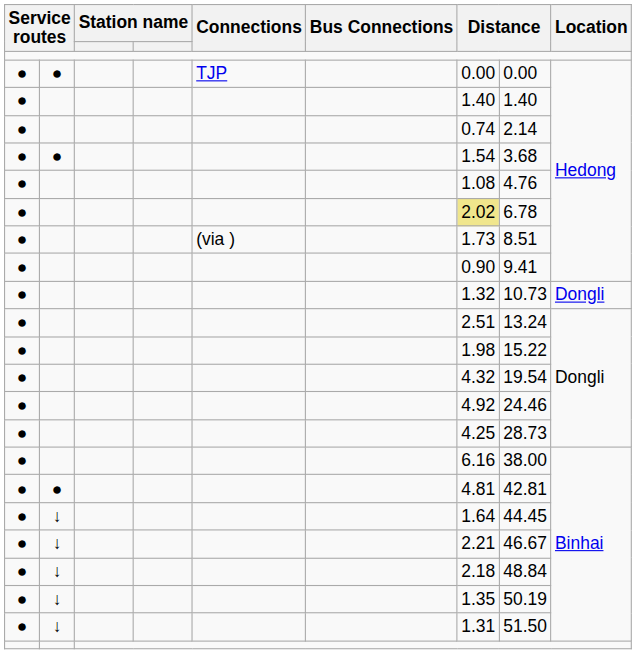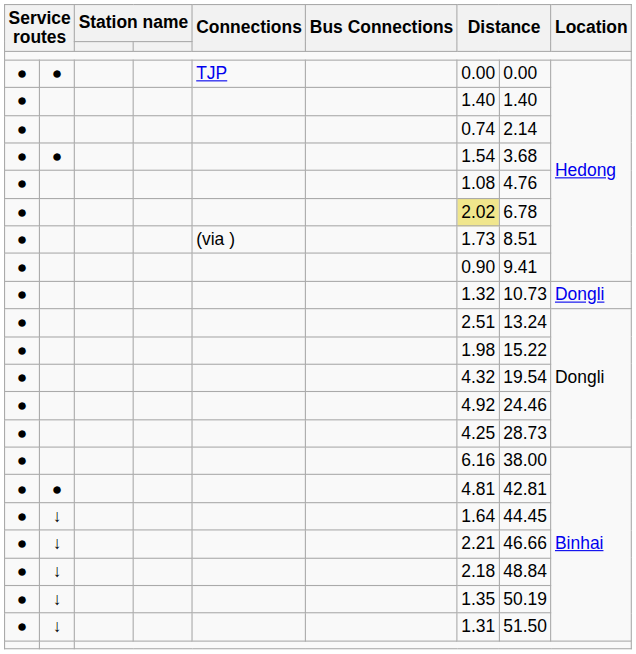row 21 | column 8: 46.67 -> 46.66
